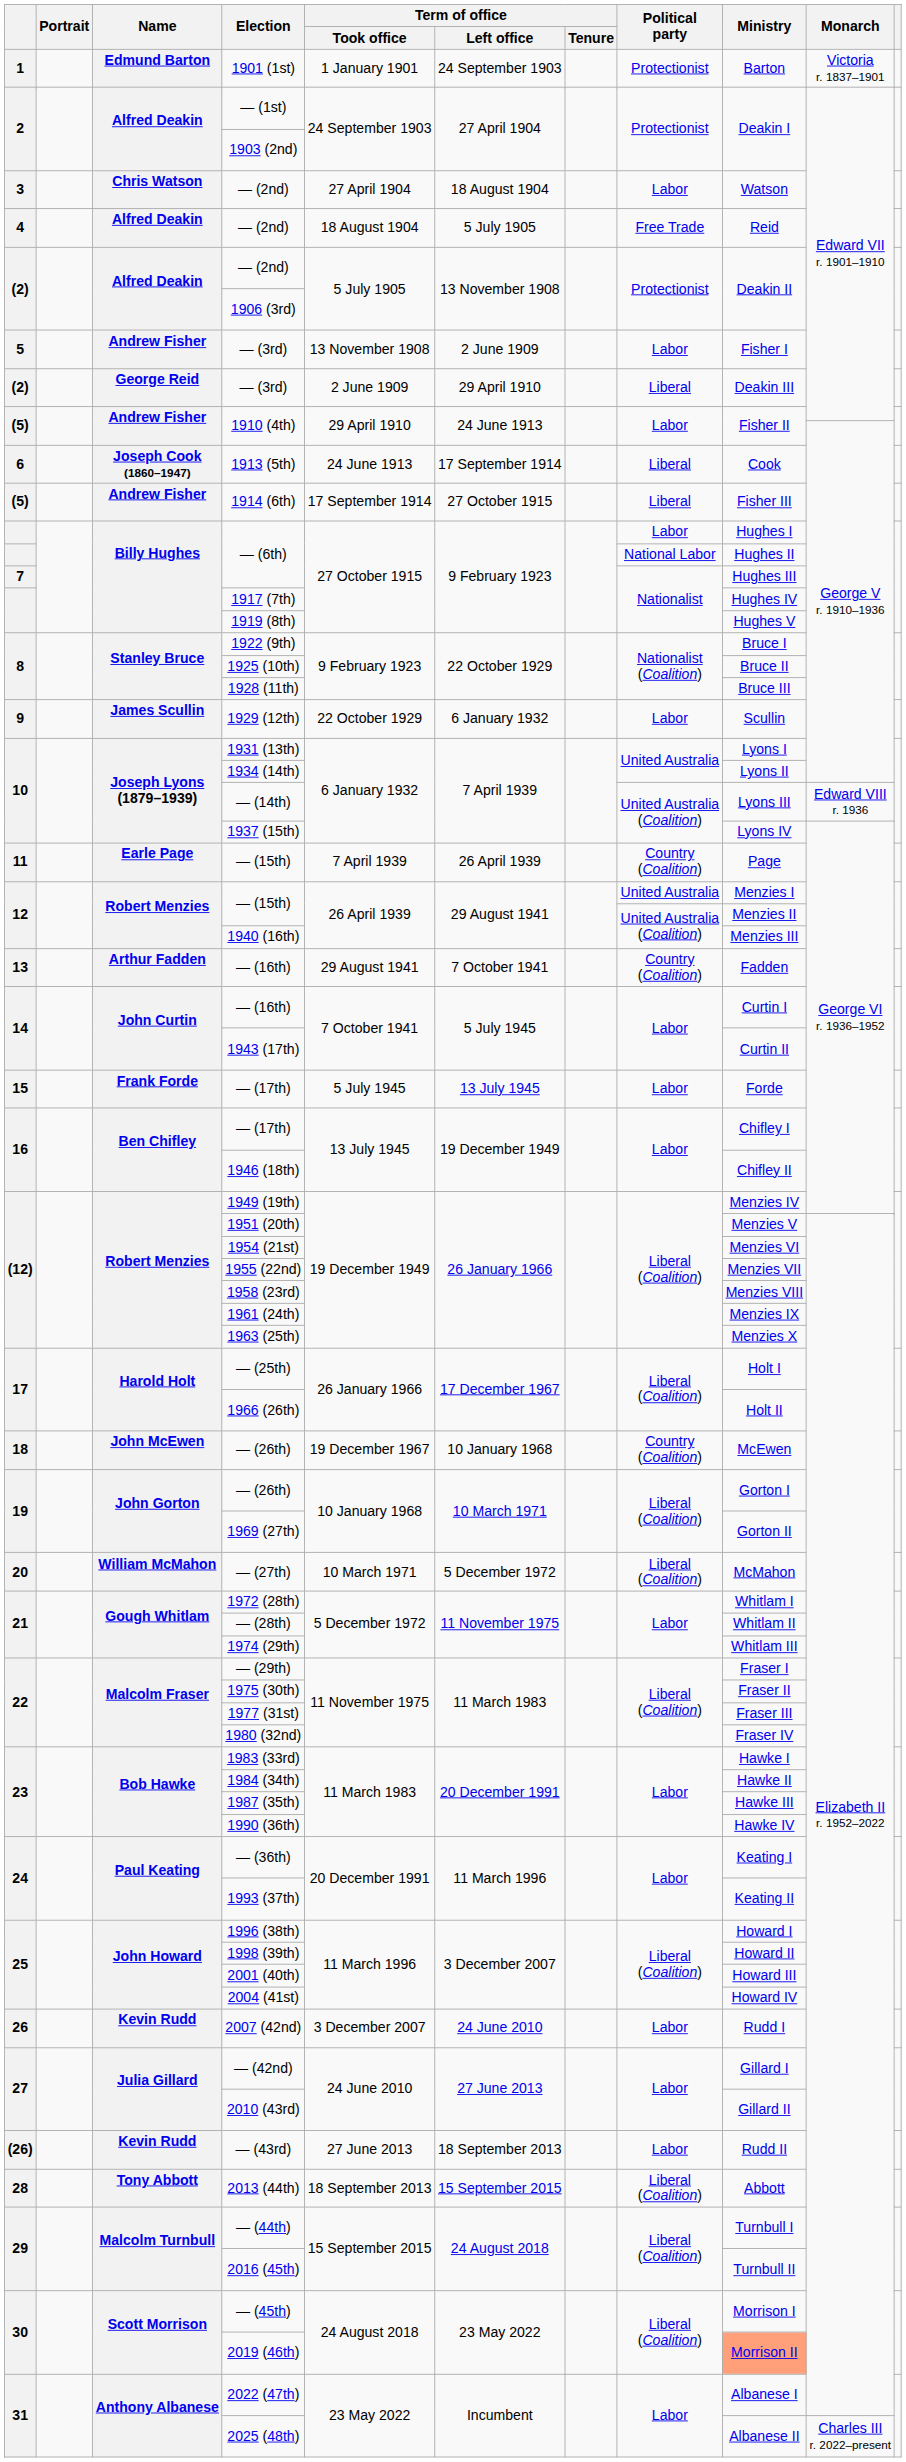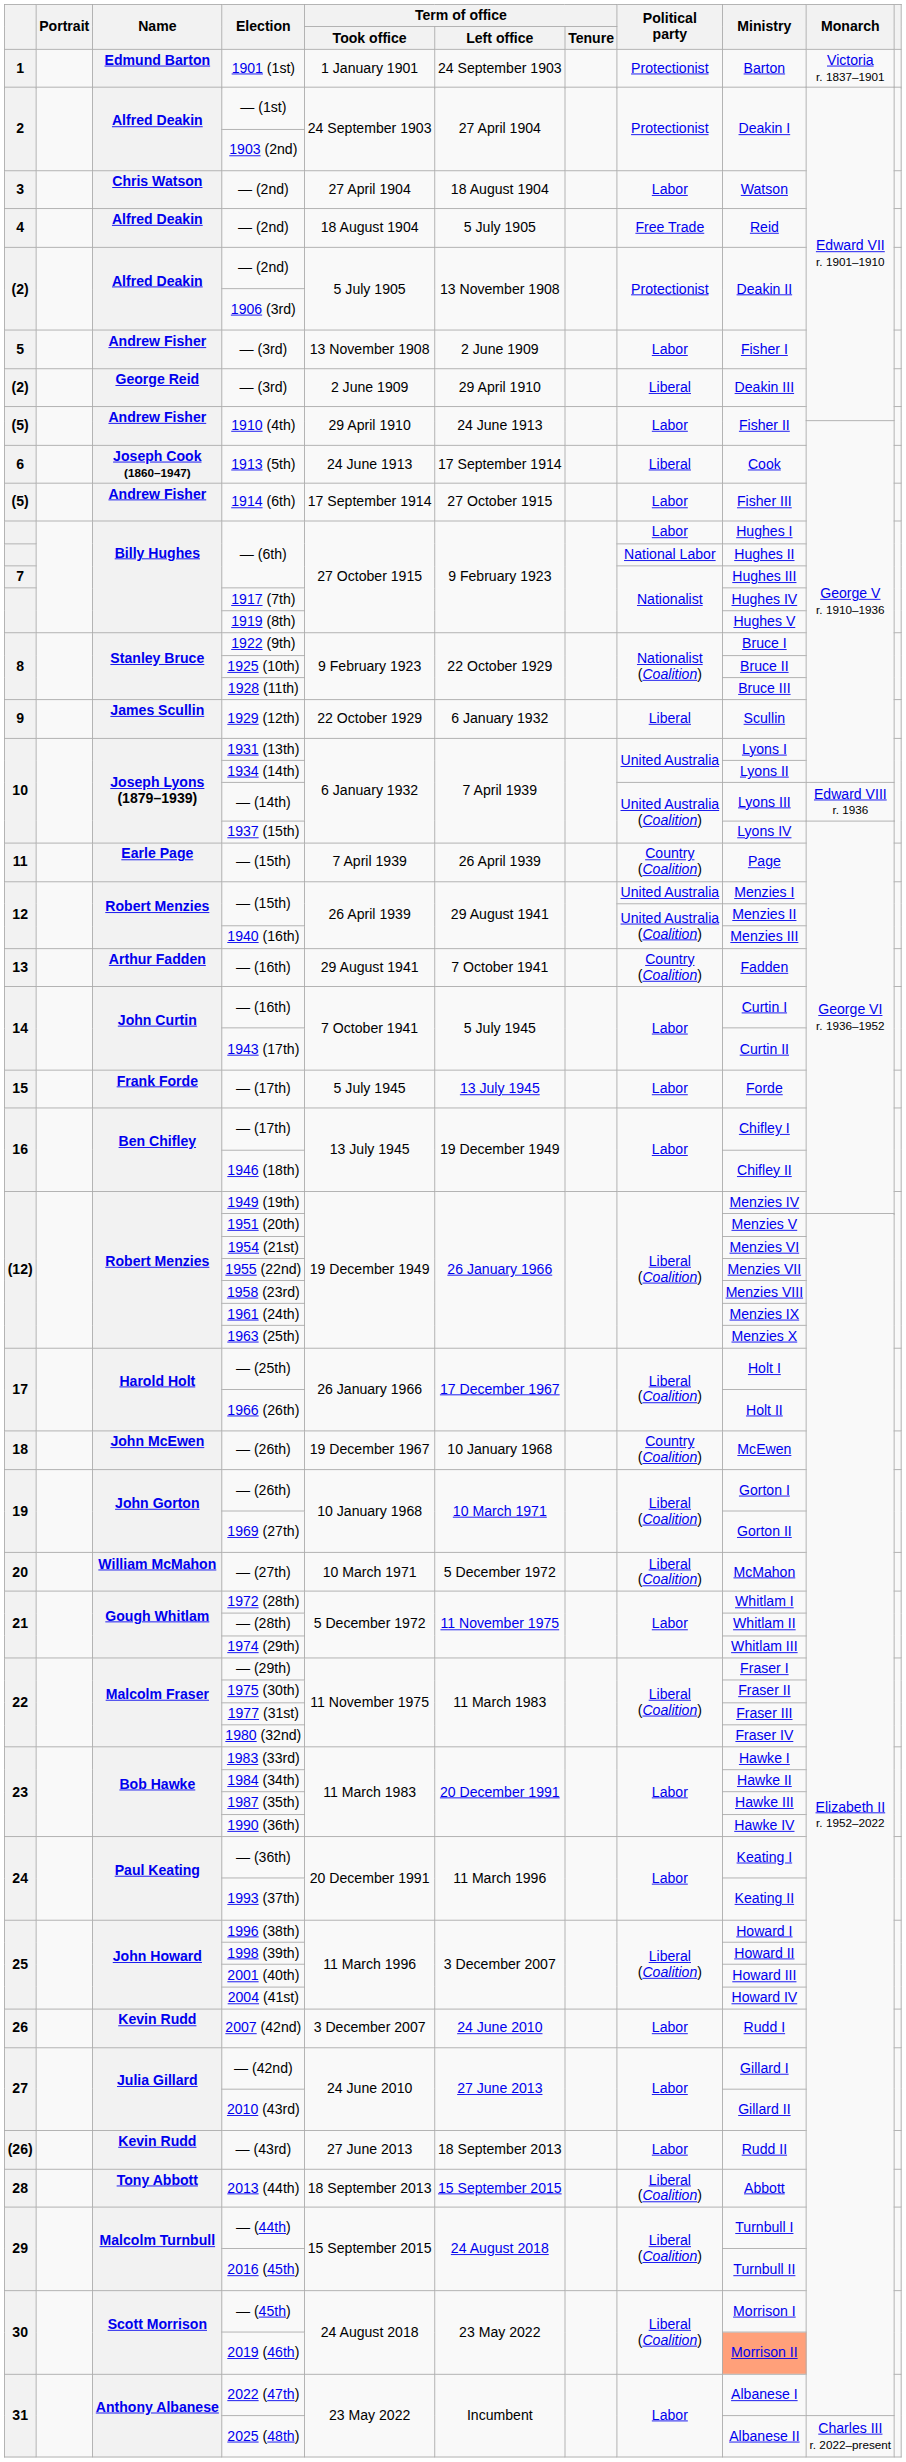1914 (6th) | Political party: Liberal -> Labor
1929 (12th) | Political party: Labor -> Liberal
